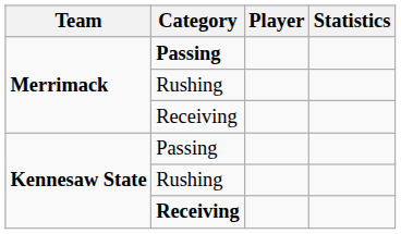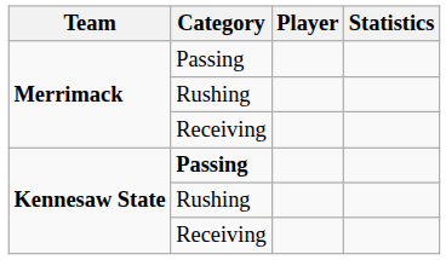Merrimack / Passing | Category: bold -> normal
Kennesaw State / Passing | Category: normal -> bold
Kennesaw State / Receiving | Category: bold -> normal
